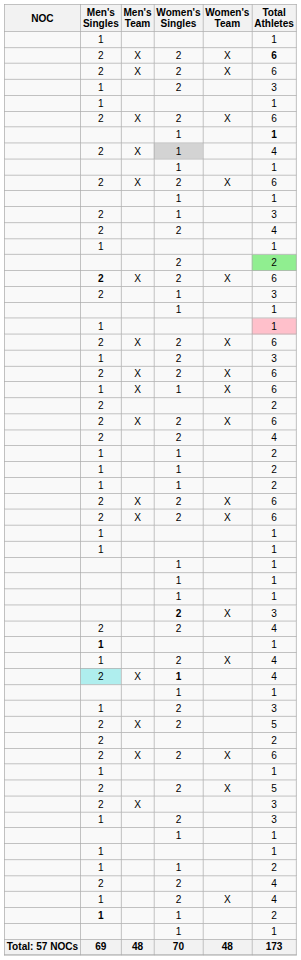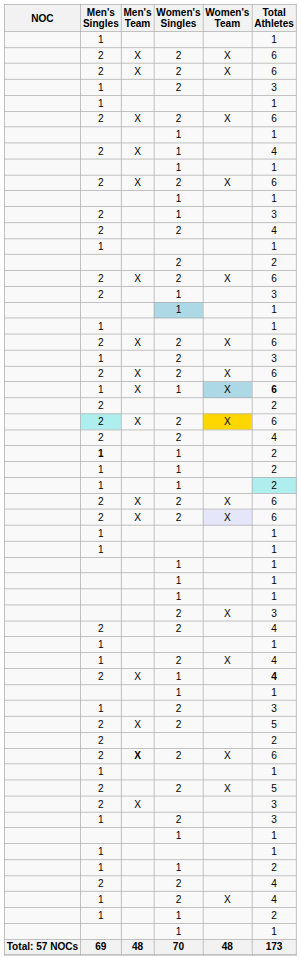row 3 | Total Athletes: bold -> normal
row 8 | Total Athletes: bold -> normal
row 9 | Women's Singles: lightgrey background -> no background
row 16 | Total Athletes: lightgreen background -> no background
row 17 | Men's Singles: bold -> normal
row 19 | Women's Singles: no background -> lightblue background
row 20 | Total Athletes: pink background -> no background
row 24 | Women's Team: no background -> lightblue background
row 24 | Total Athletes: normal -> bold
row 26 | Men's Singles: no background -> paleturquoise background
row 26 | Women's Team: no background -> gold background
row 28 | Men's Singles: normal -> bold
row 30 | Total Athletes: no background -> paleturquoise background
row 32 | Women's Team: no background -> lavender background
row 38 | Women's Singles: bold -> normal
row 40 | Men's Singles: bold -> normal
row 42 | Men's Singles: paleturquoise background -> no background
row 42 | Women's Singles: bold -> normal
row 42 | Total Athletes: normal -> bold
row 47 | Men's Team: normal -> bold
row 57 | Men's Singles: bold -> normal
